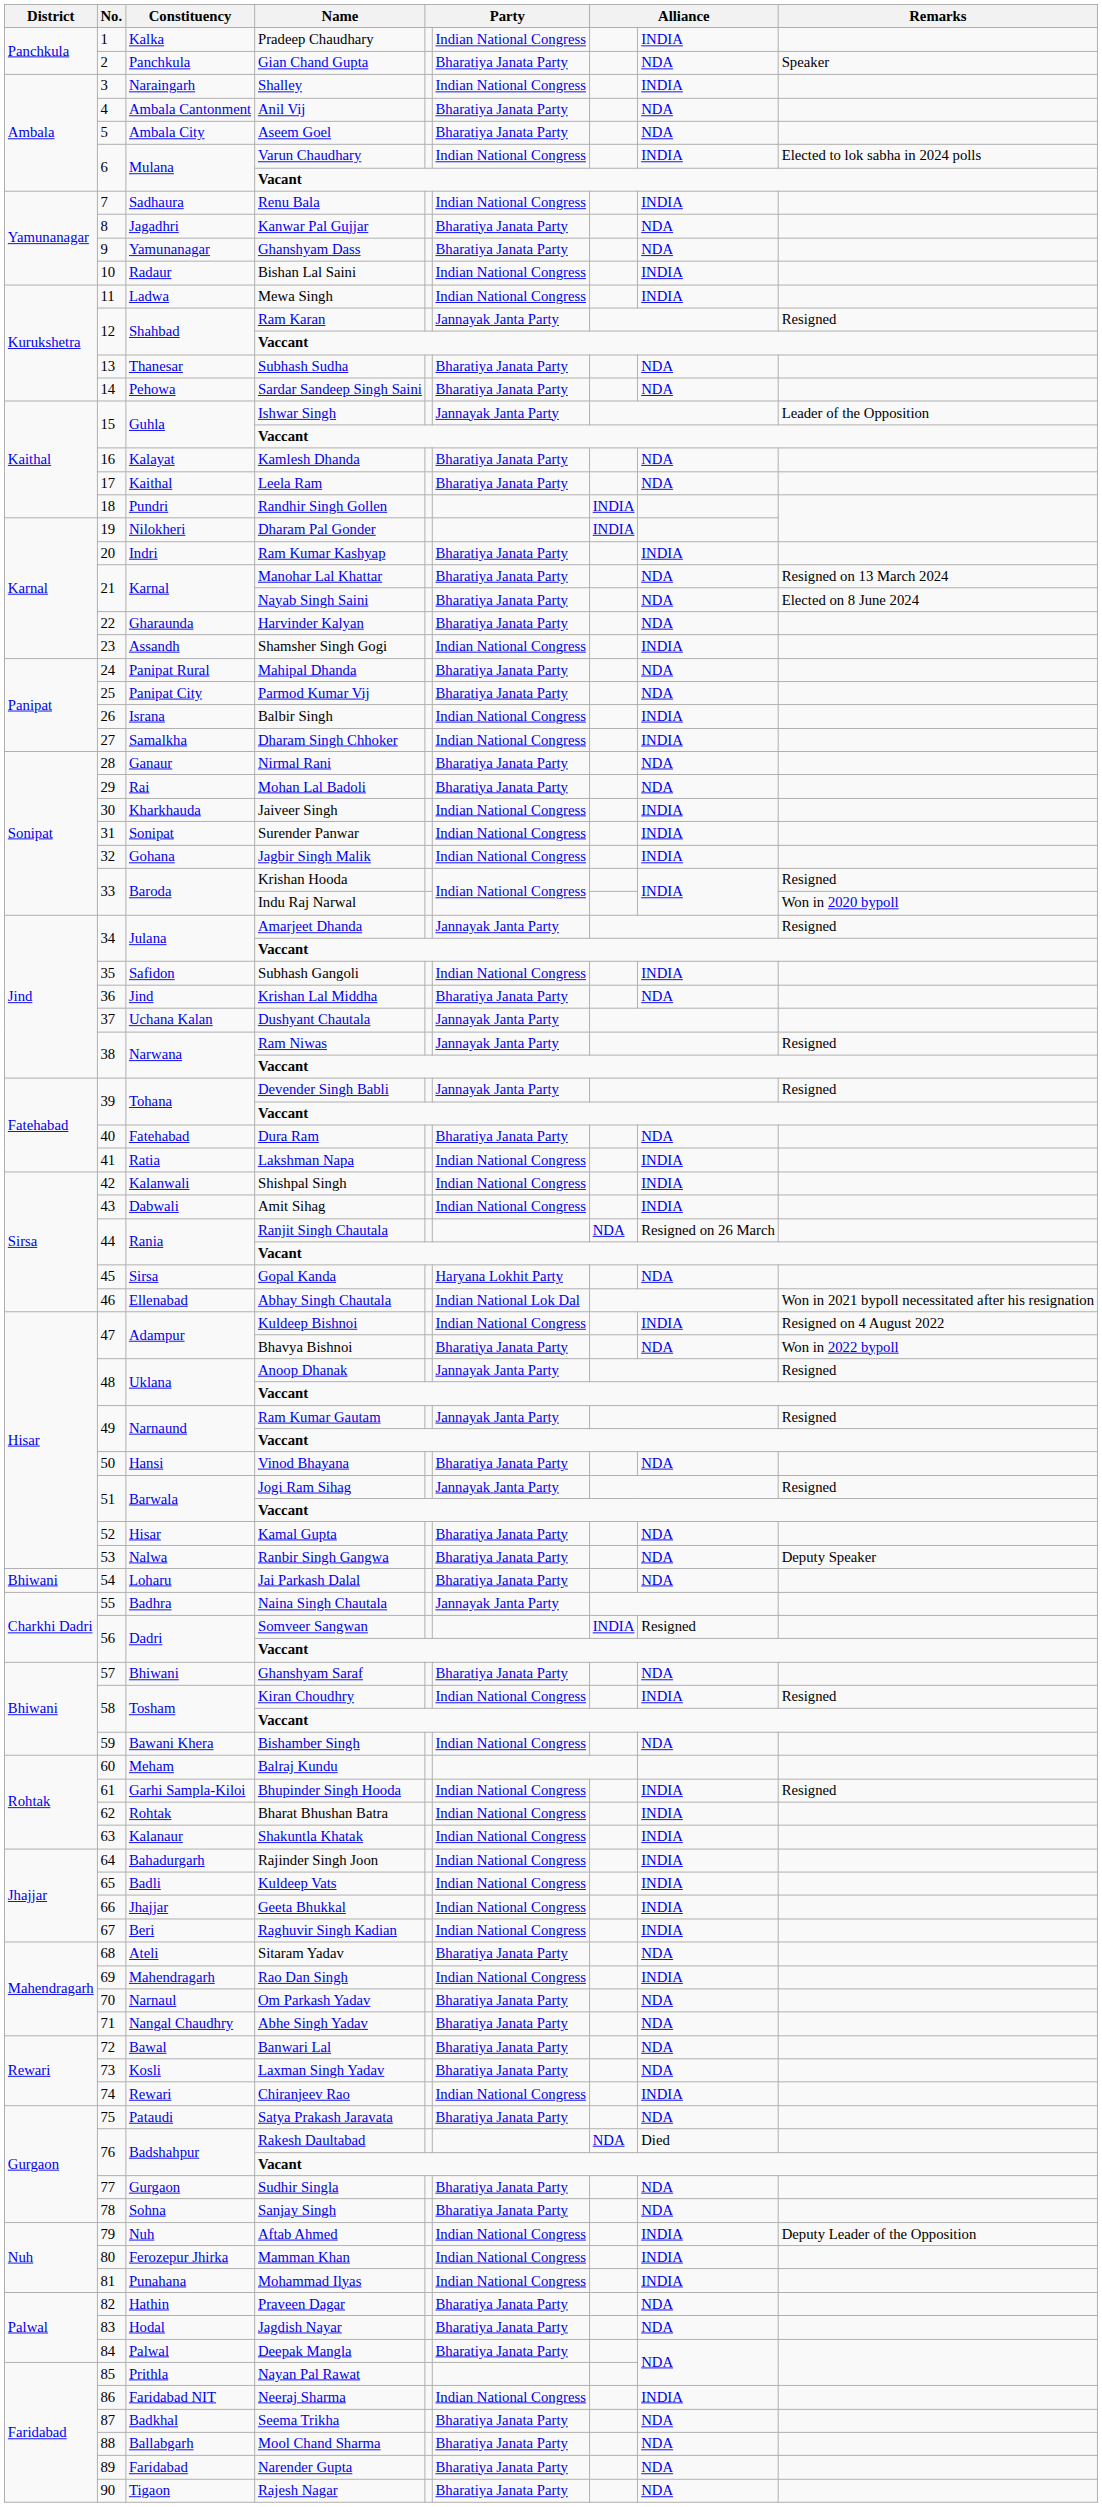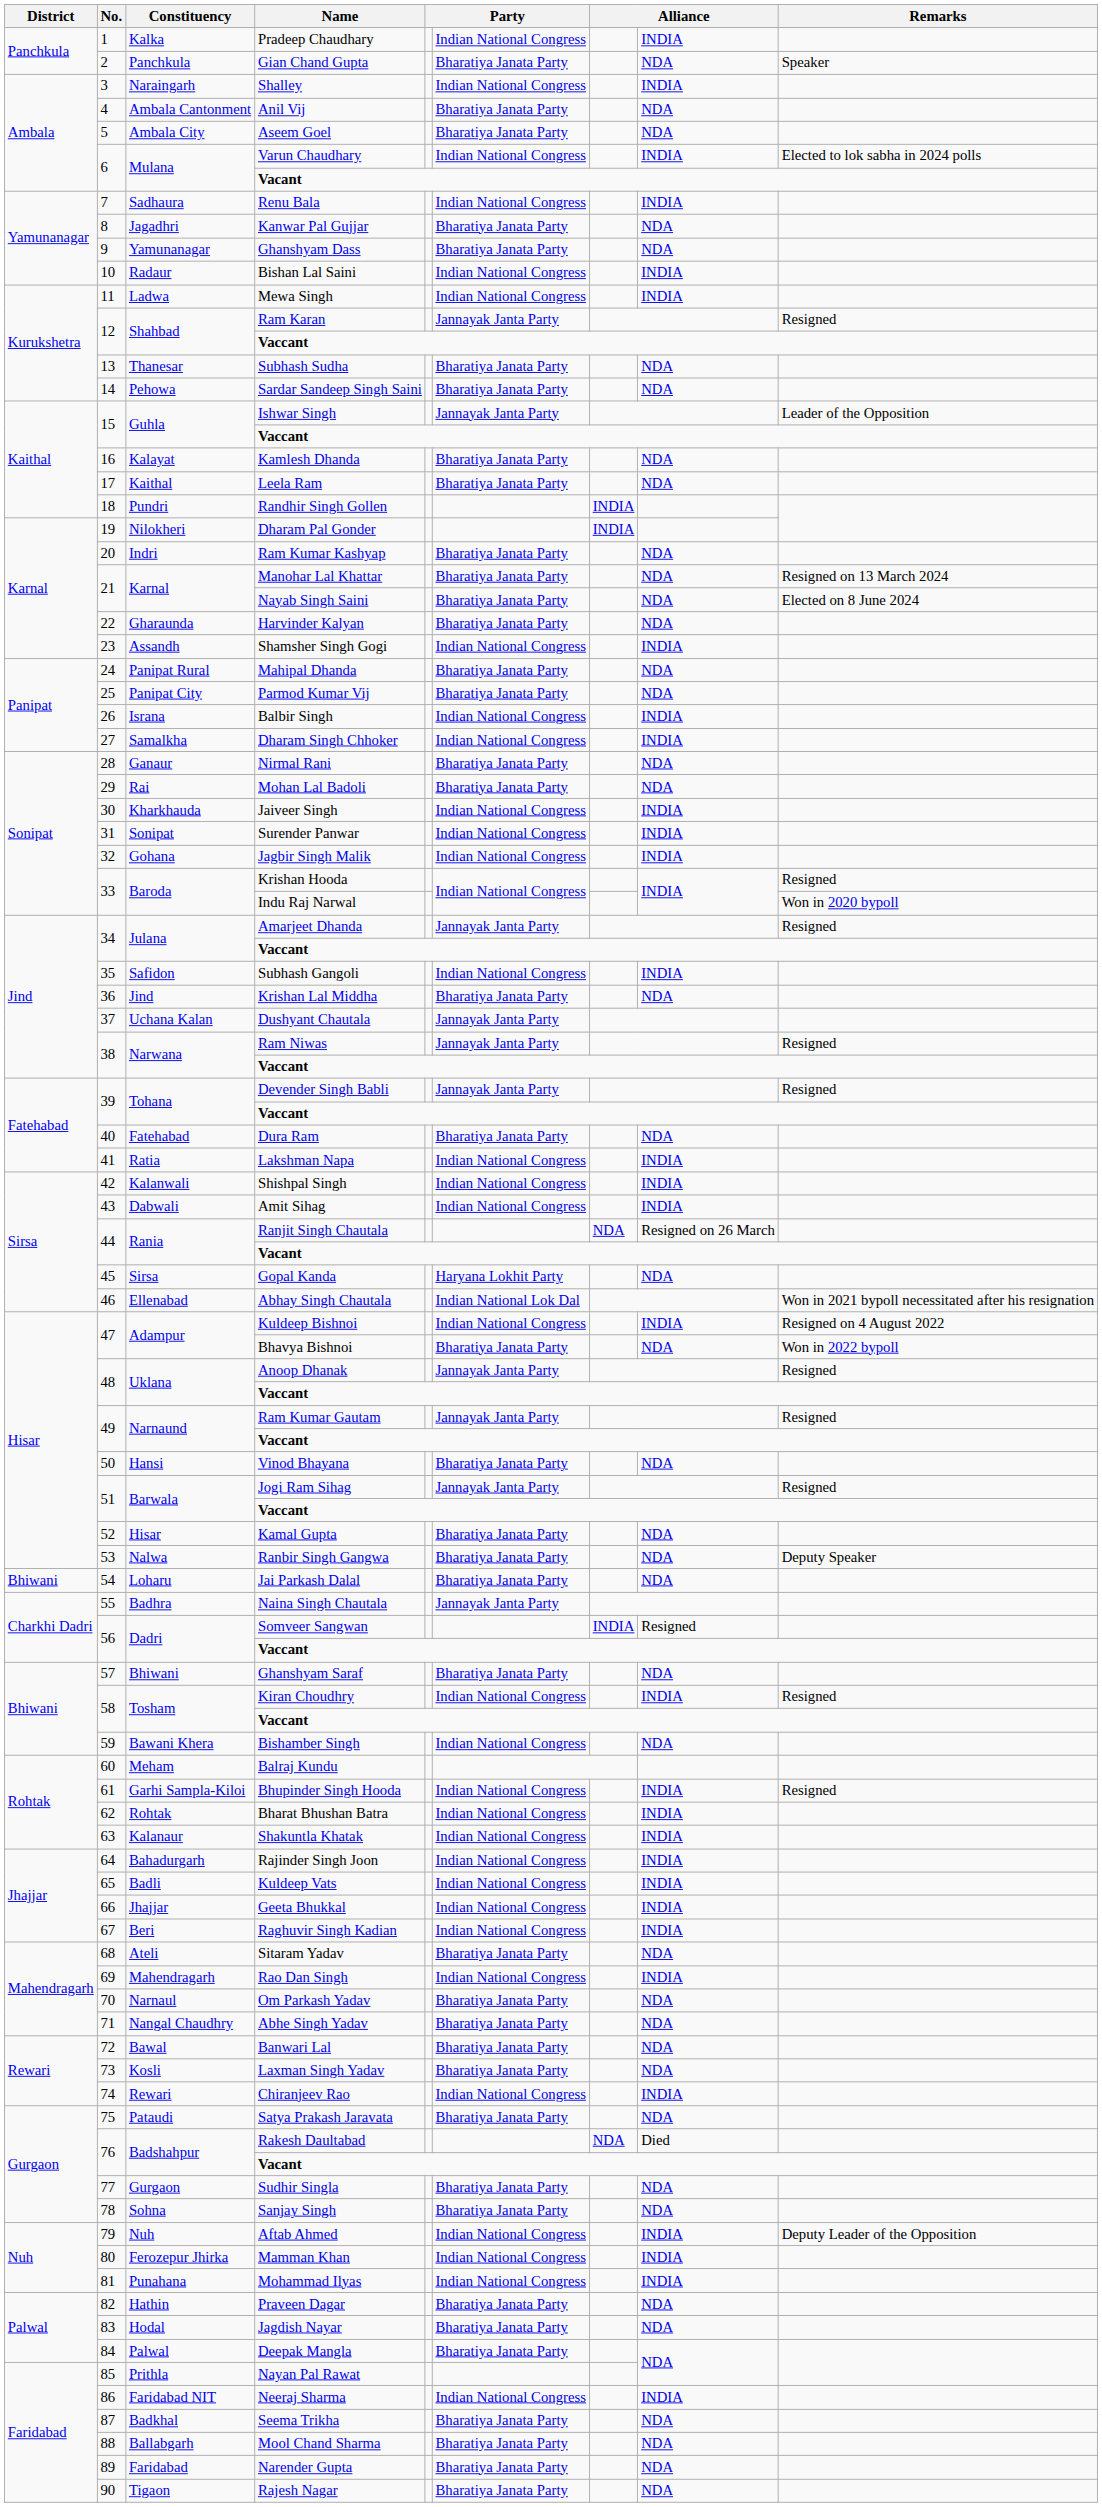Ram Kumar Kashyap | column 8: INDIA -> NDA
